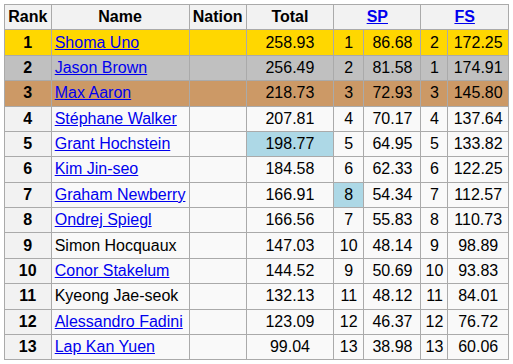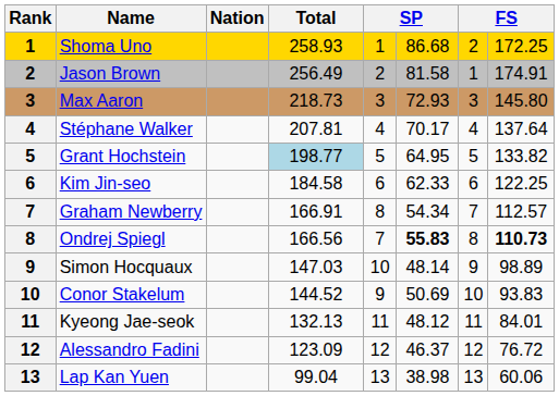Graham Newberry | column 5: lightblue background -> no background
Ondrej Spiegl | column 6: normal -> bold
Ondrej Spiegl | column 8: normal -> bold
